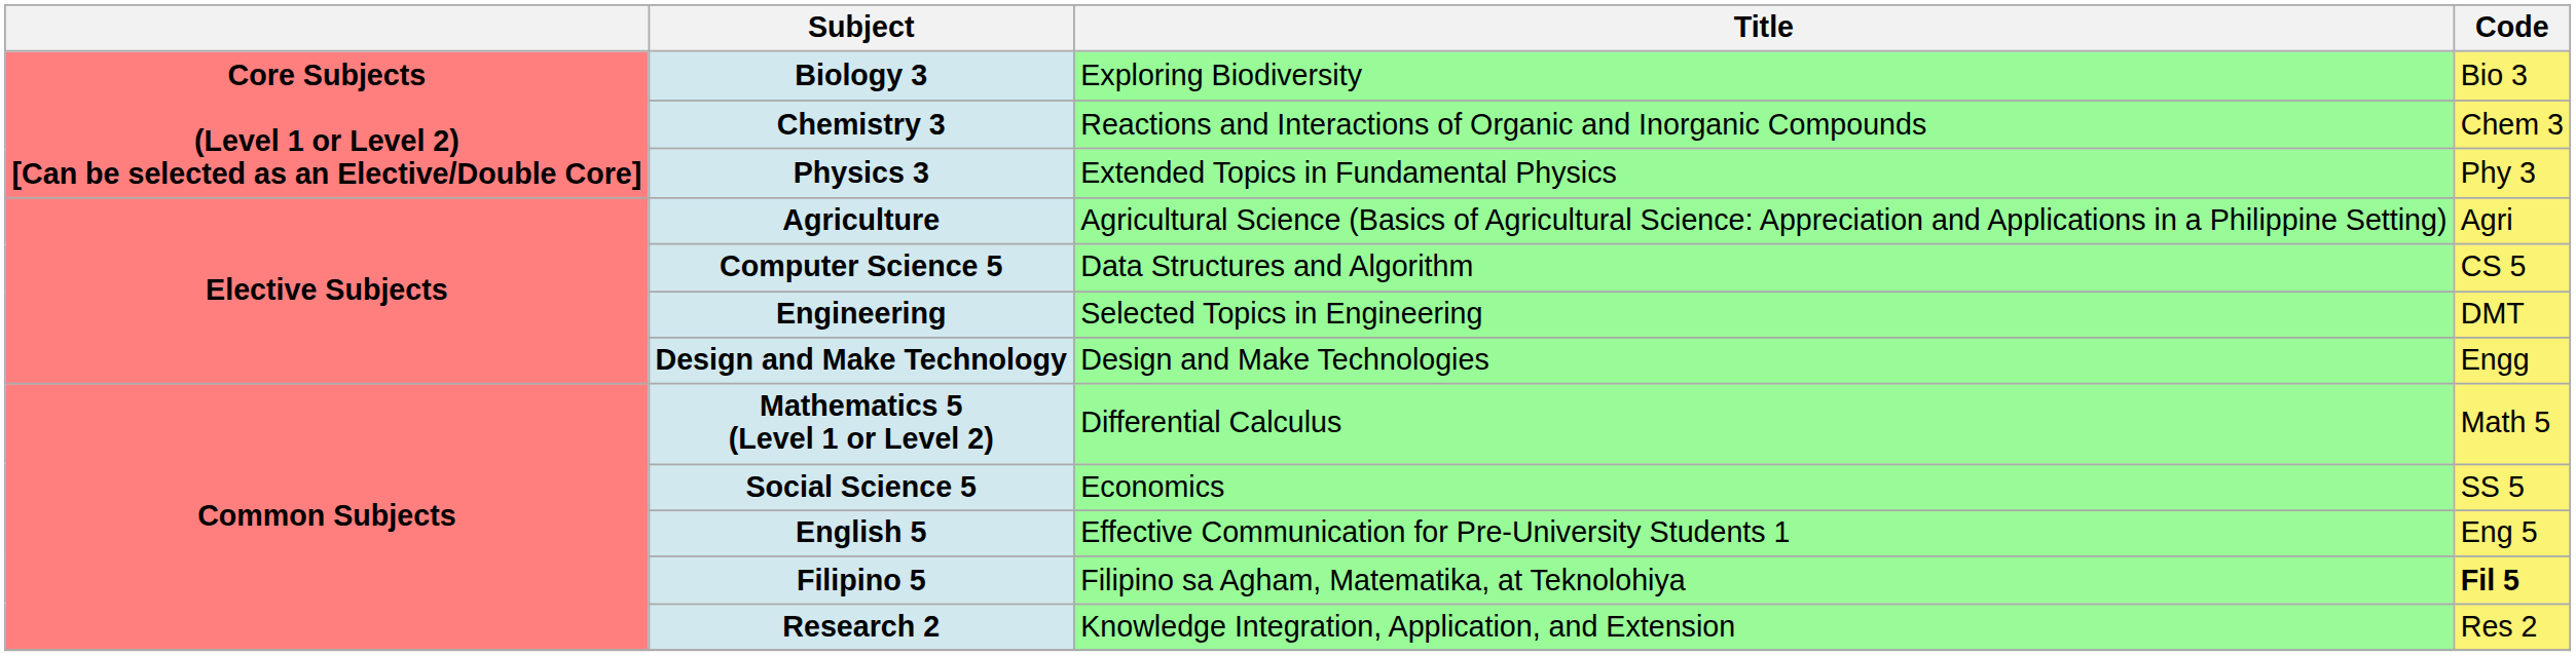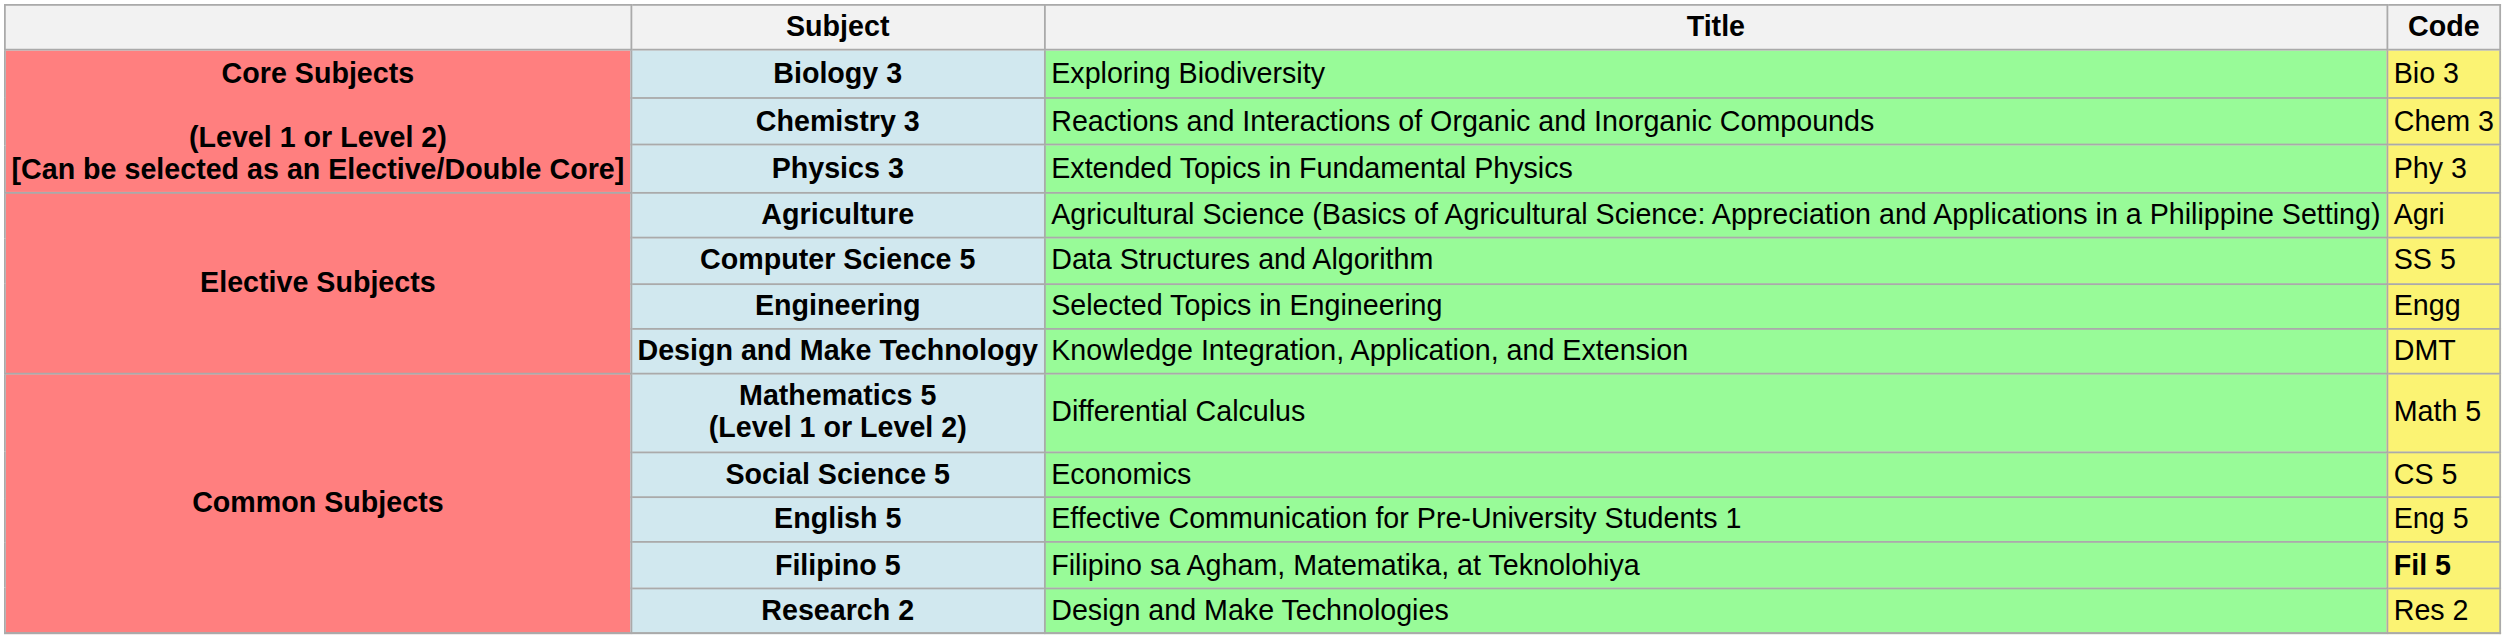Computer Science 5 | Code: CS 5 -> SS 5
Engineering | Code: DMT -> Engg
Design and Make Technology | Title: Design and Make Technologies -> Knowledge Integration, Application, and Extension
Design and Make Technology | Code: Engg -> DMT
Social Science 5 | Code: SS 5 -> CS 5
Research 2 | Title: Knowledge Integration, Application, and Extension -> Design and Make Technologies
